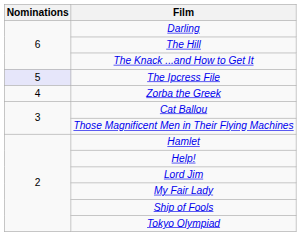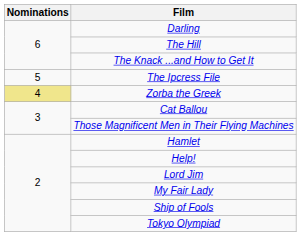The Ipcress File | Nominations: lavender background -> no background
Zorba the Greek | Nominations: no background -> khaki background
